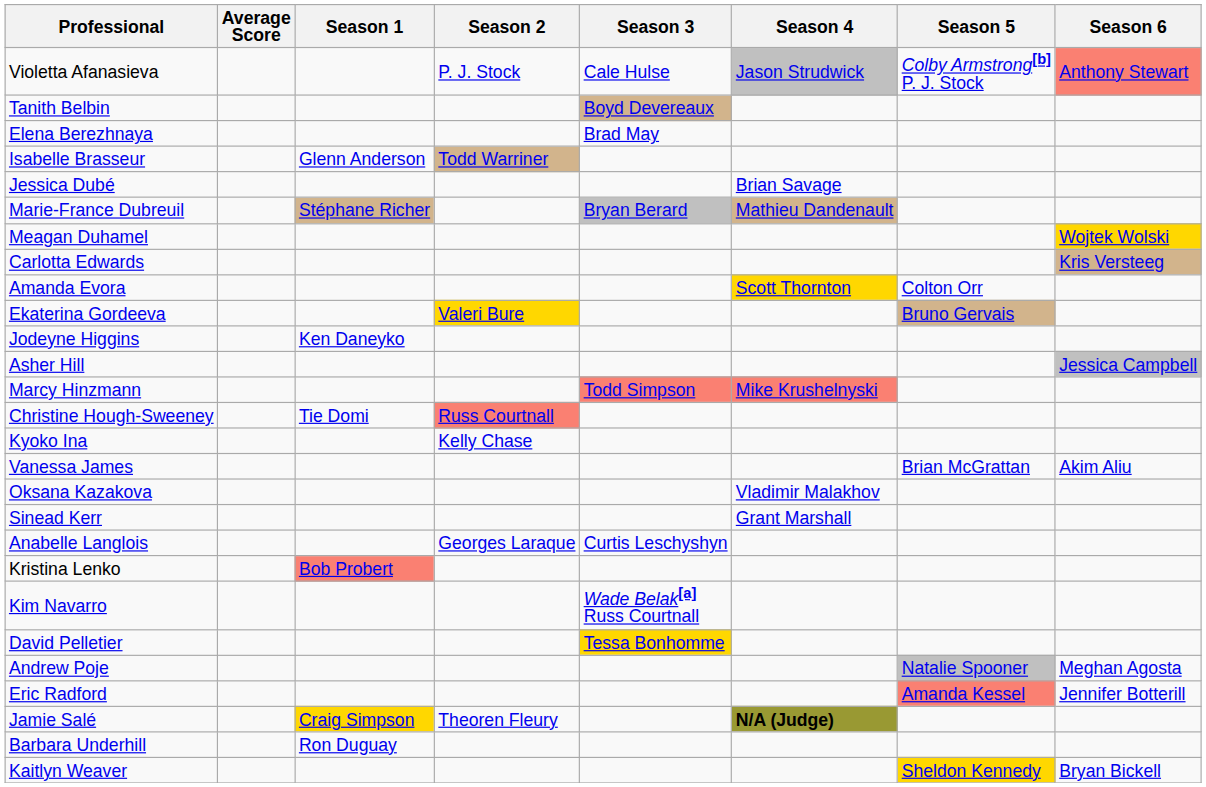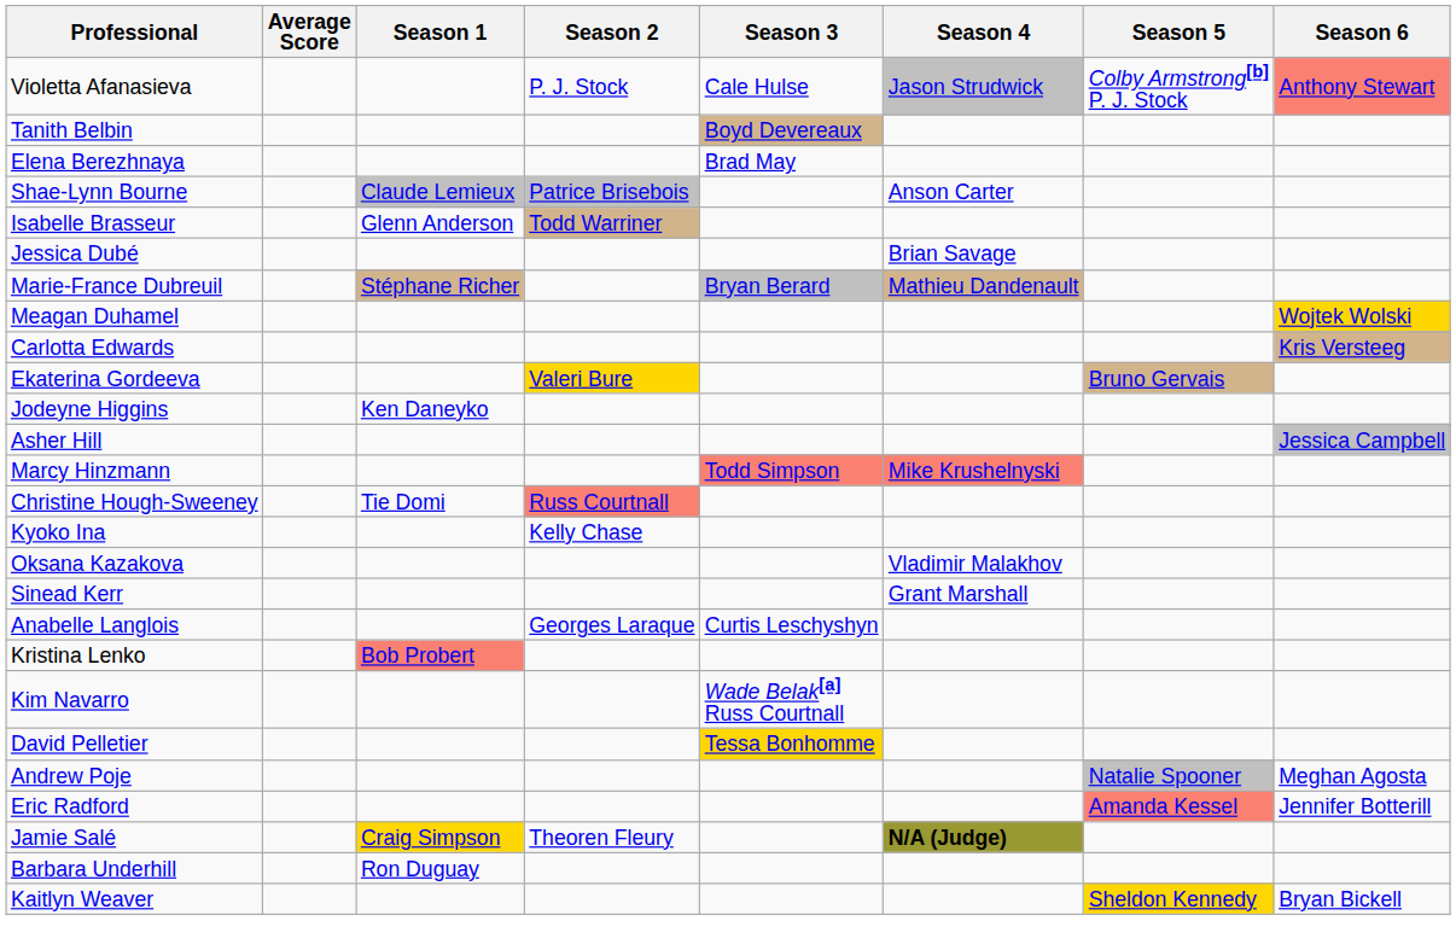+ row: Shae-Lynn Bourne | Claude Lemieux | Patrice Brisebois | Anson Carter
- row: Amanda Evora | Scott Thornton | Colton Orr
- row: Vanessa James | Brian McGrattan | Akim Aliu
